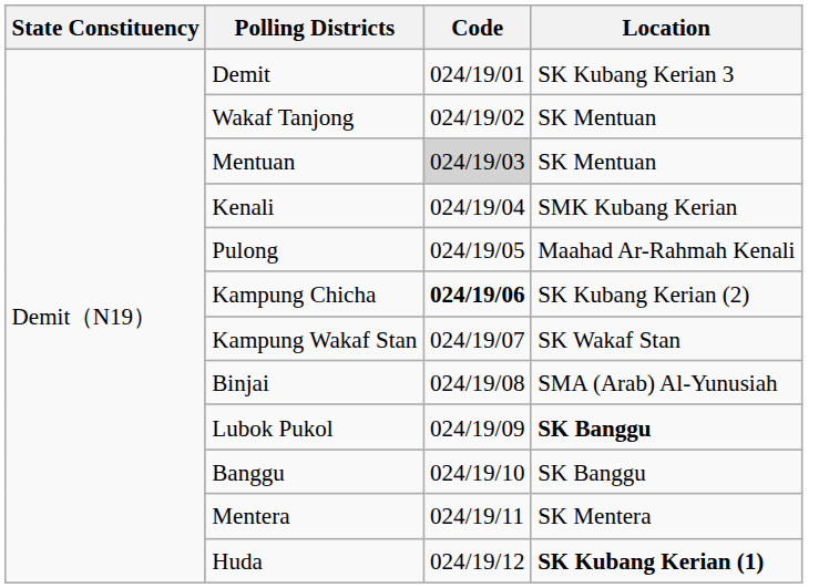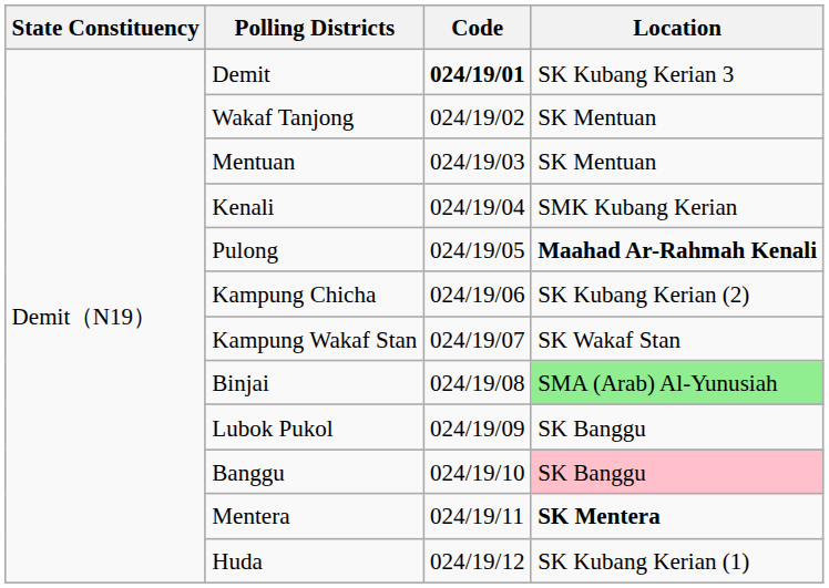Demit | Code: normal -> bold
Mentuan | Code: lightgrey background -> no background
Pulong | Location: normal -> bold
Kampung Chicha | Code: bold -> normal
Binjai | Location: no background -> lightgreen background
Lubok Pukol | Location: bold -> normal
Banggu | Location: no background -> pink background
Mentera | Location: normal -> bold
Huda | Location: bold -> normal
